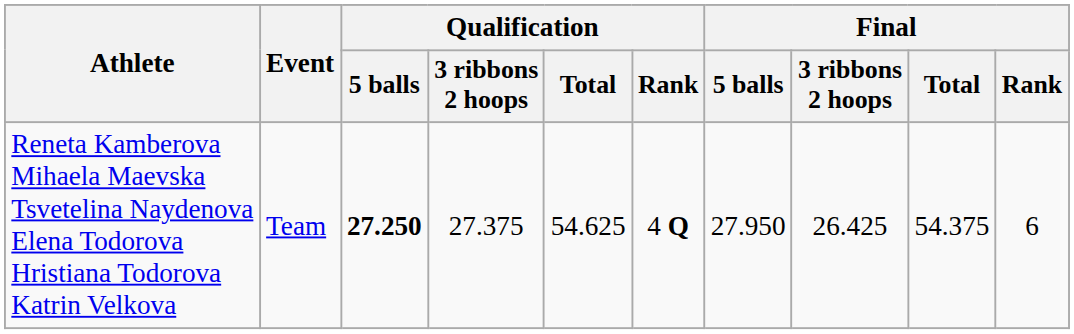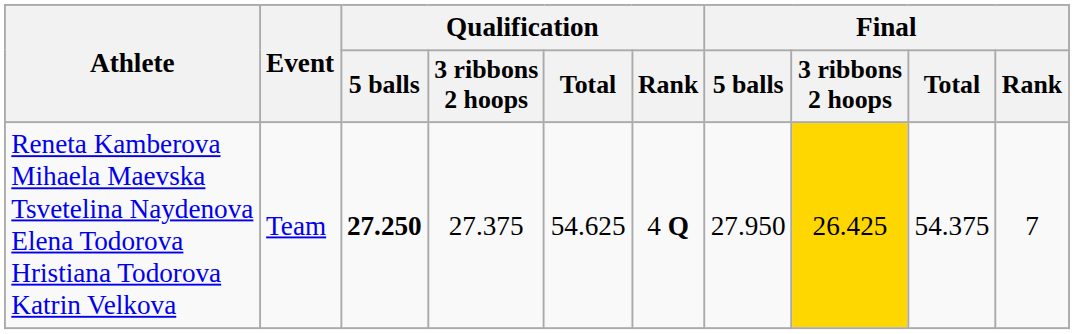row 3 | Final / 3 ribbons 2 hoops: no background -> gold background
row 3 | Final / Rank: 6 -> 7
